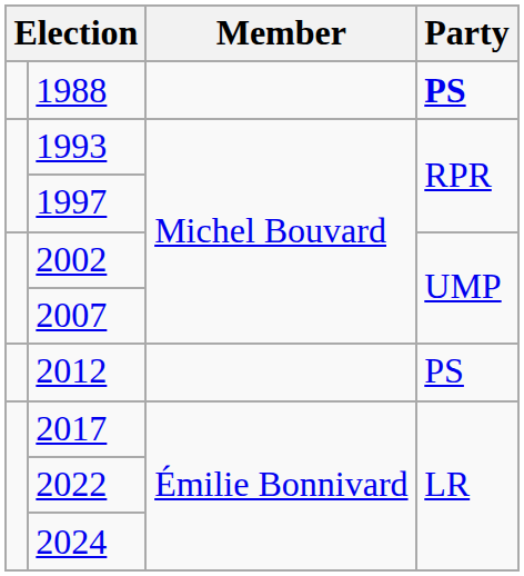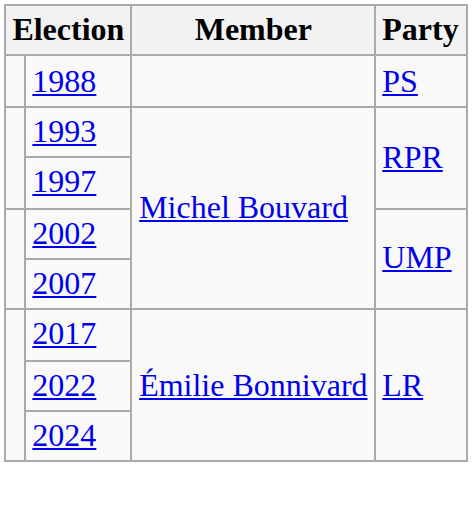1988 | Party: bold -> normal
- row: 2012 | PS
